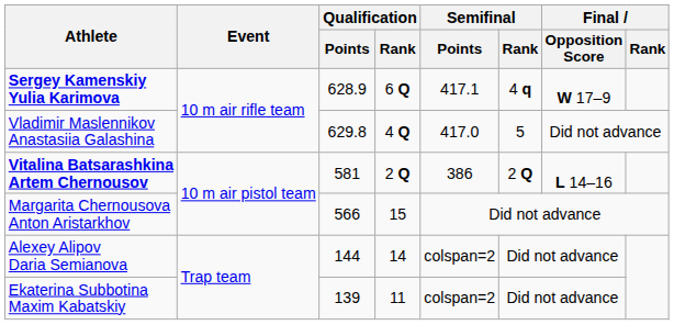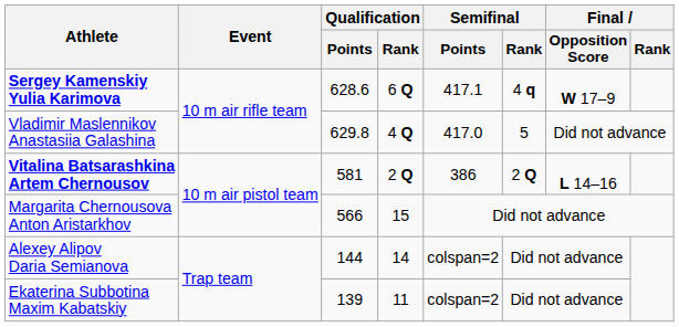Sergey Kamenskiy Yulia Karimova | Qualification / Points: 628.9 -> 628.6
